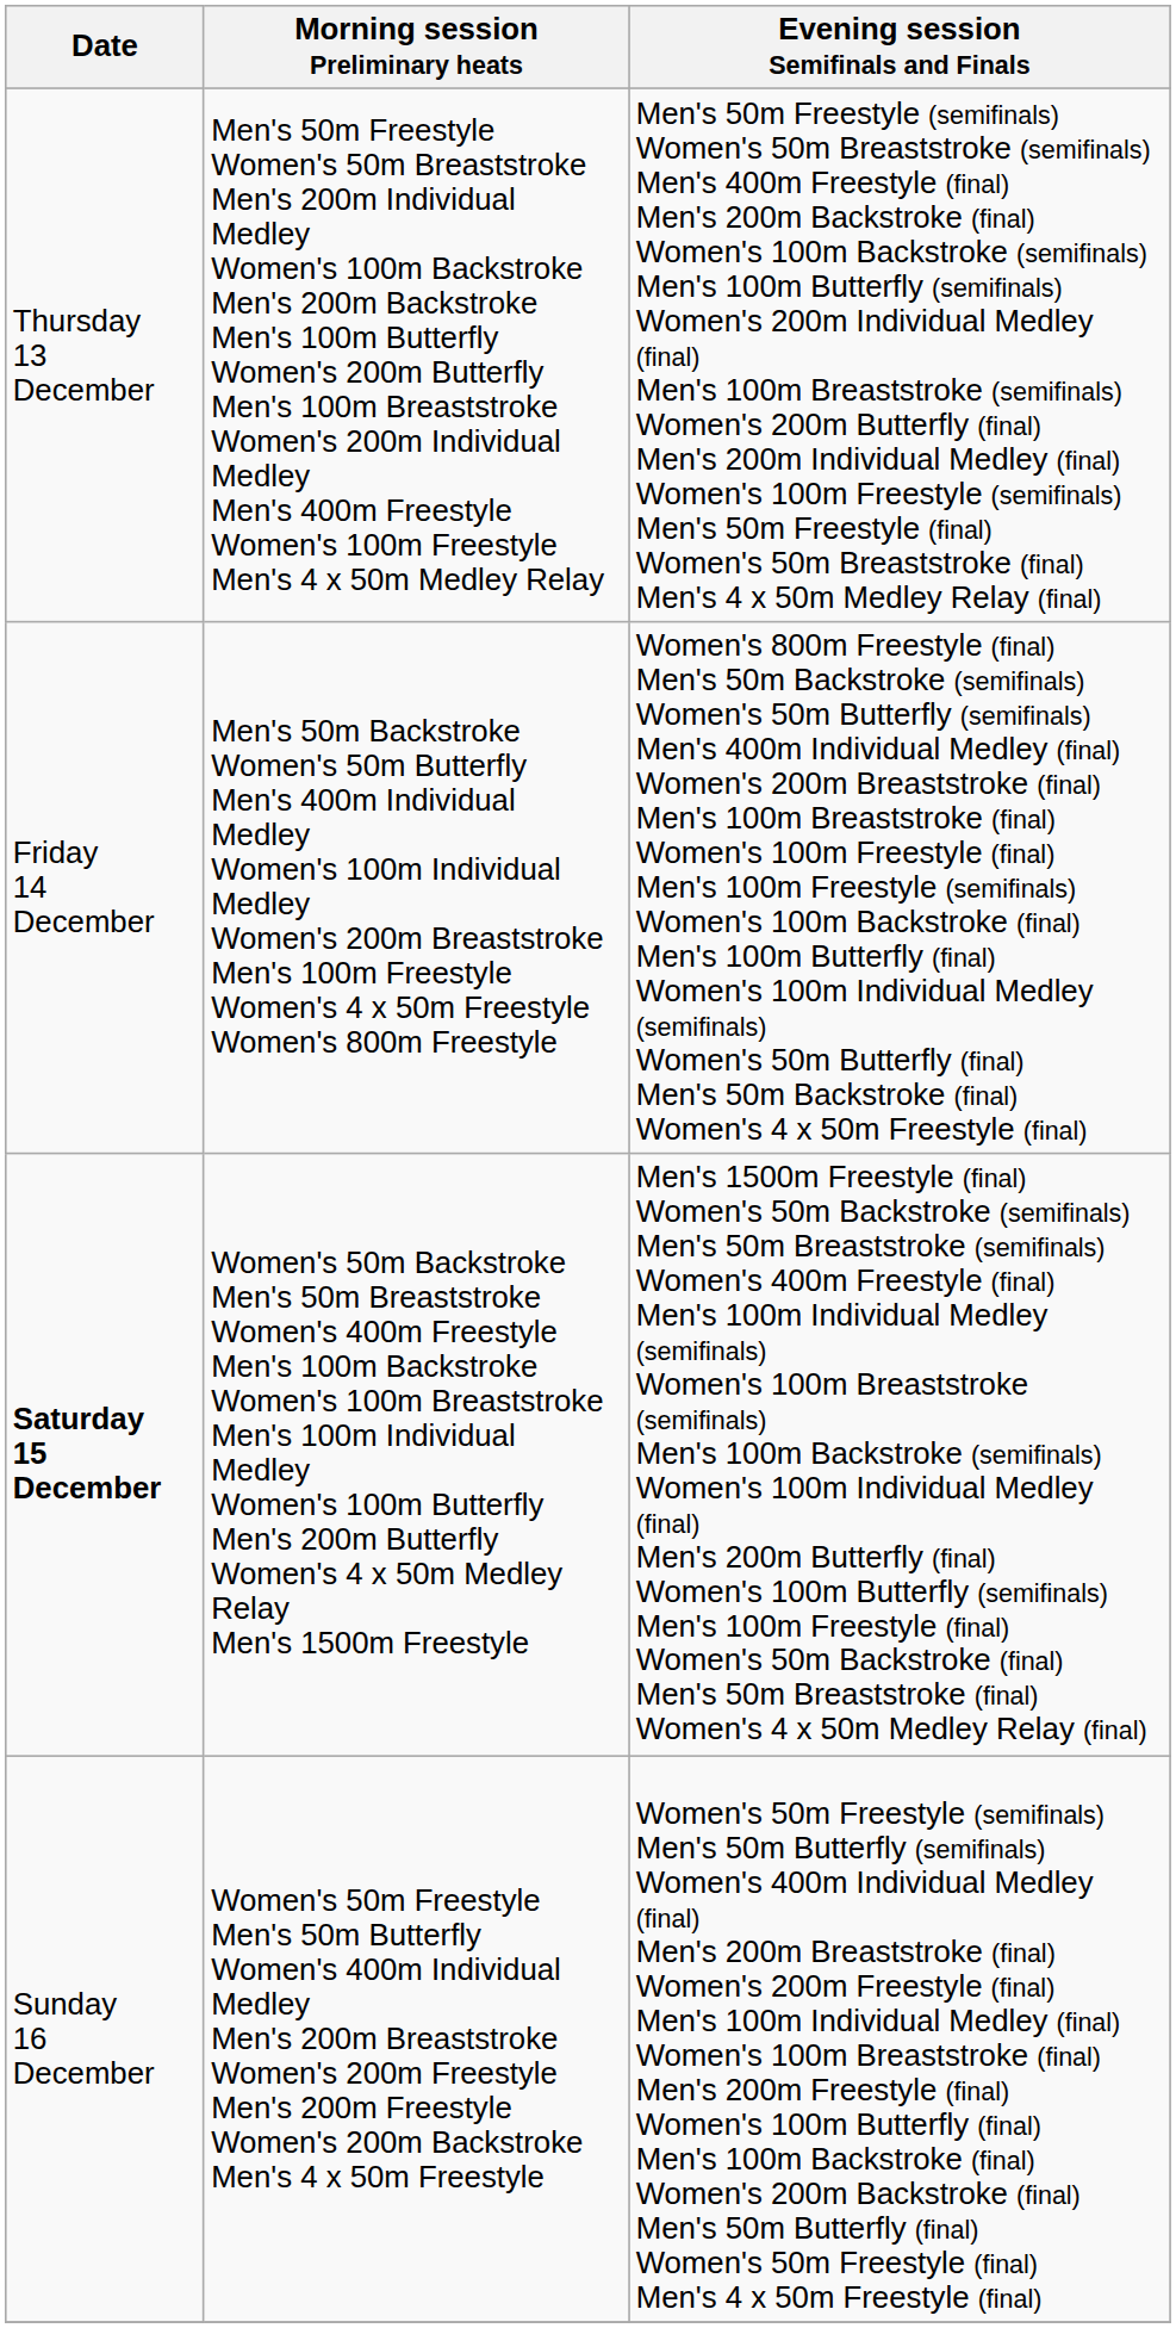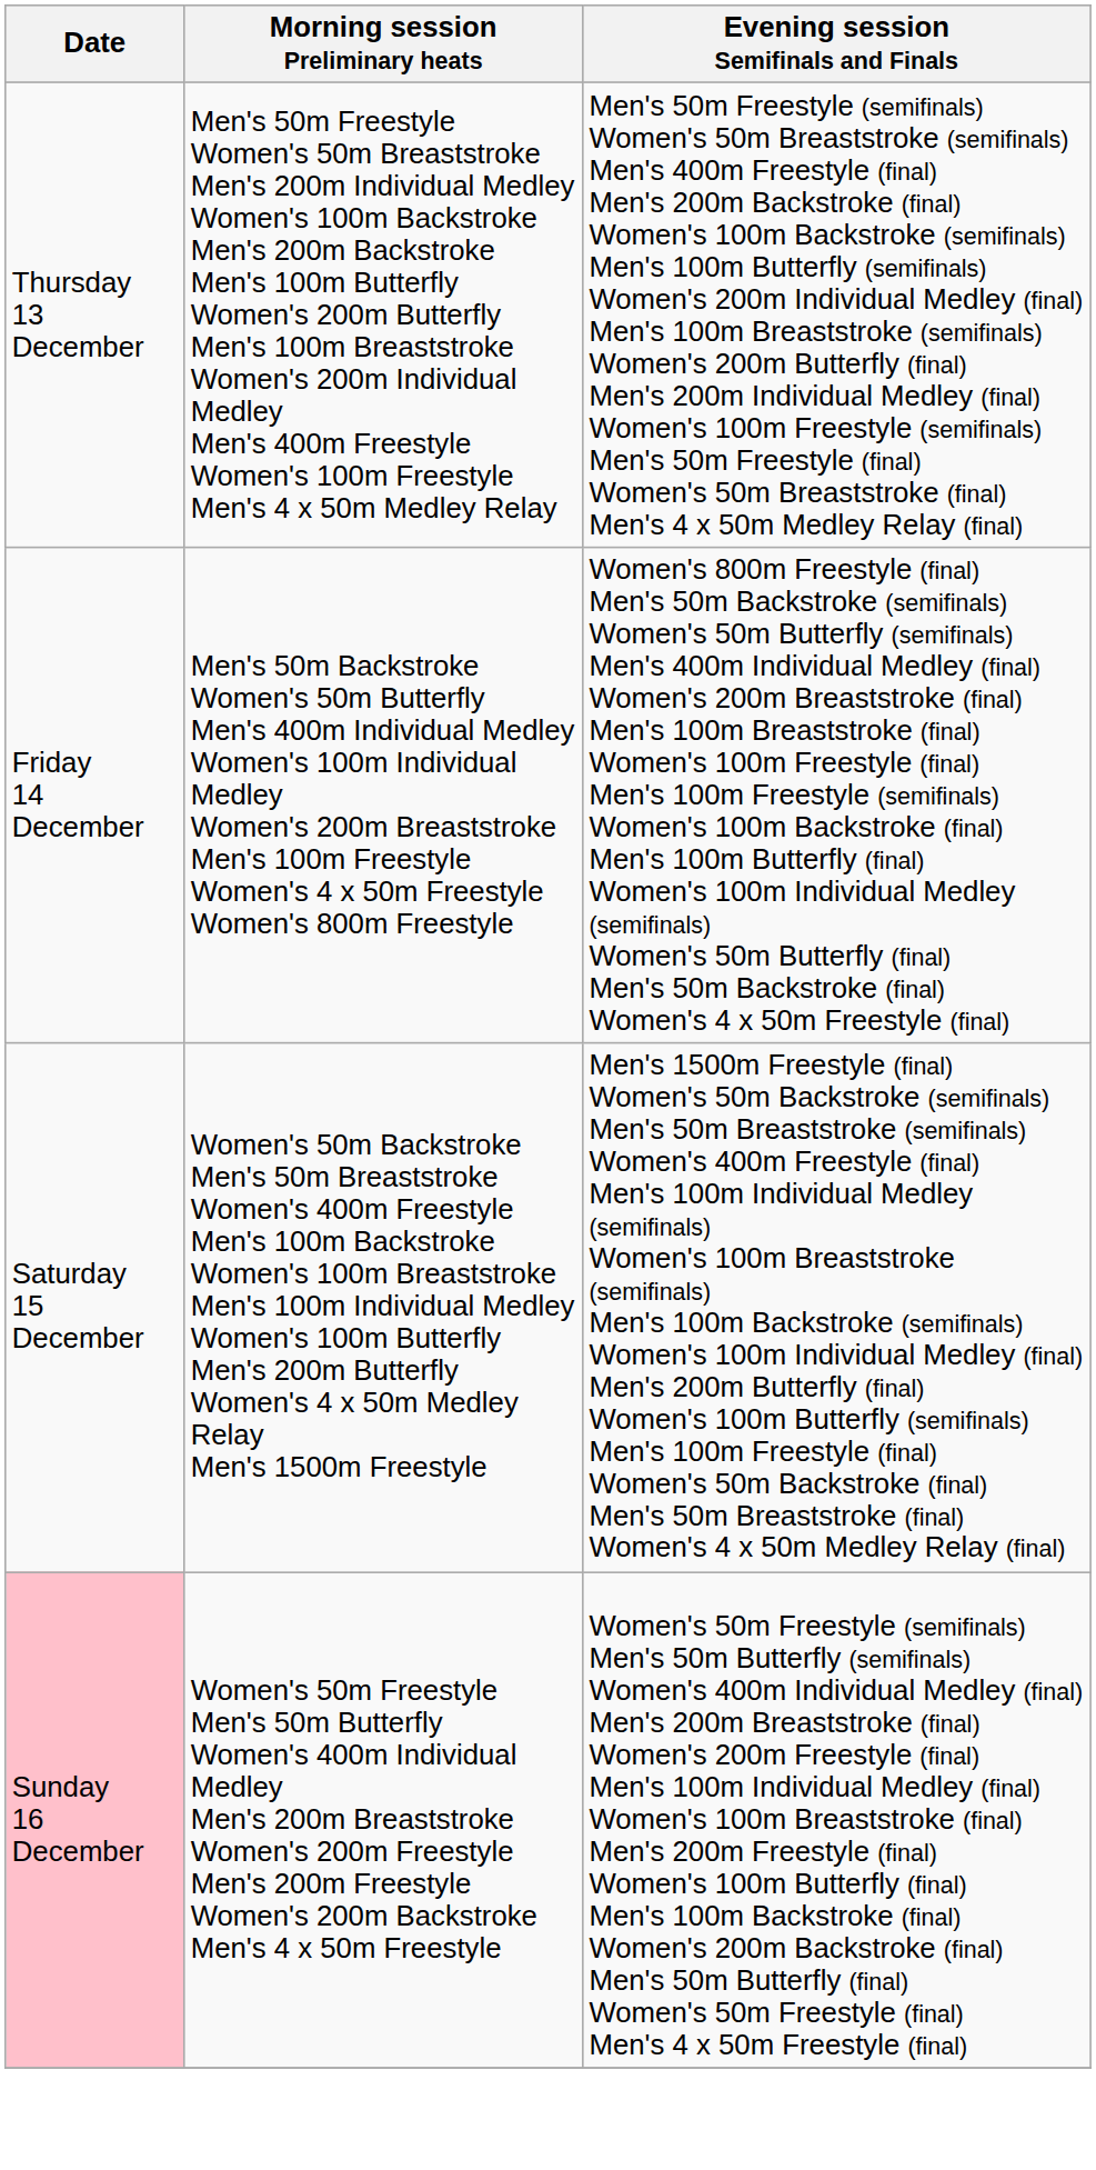Saturday 15 December | Date: bold -> normal
Sunday 16 December | Date: no background -> pink background
